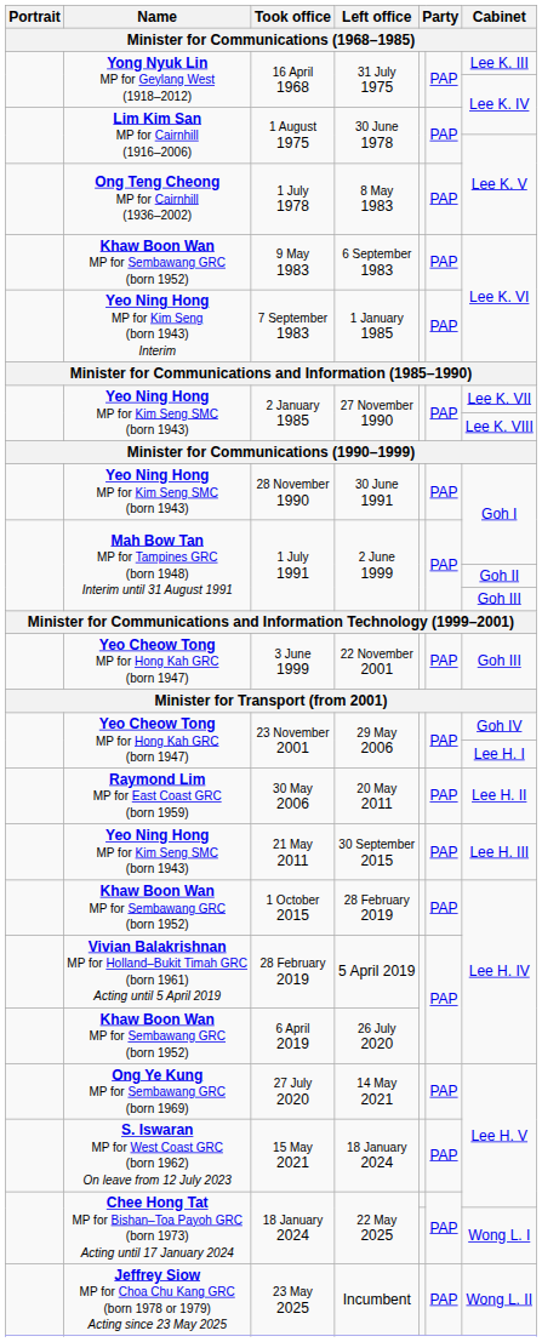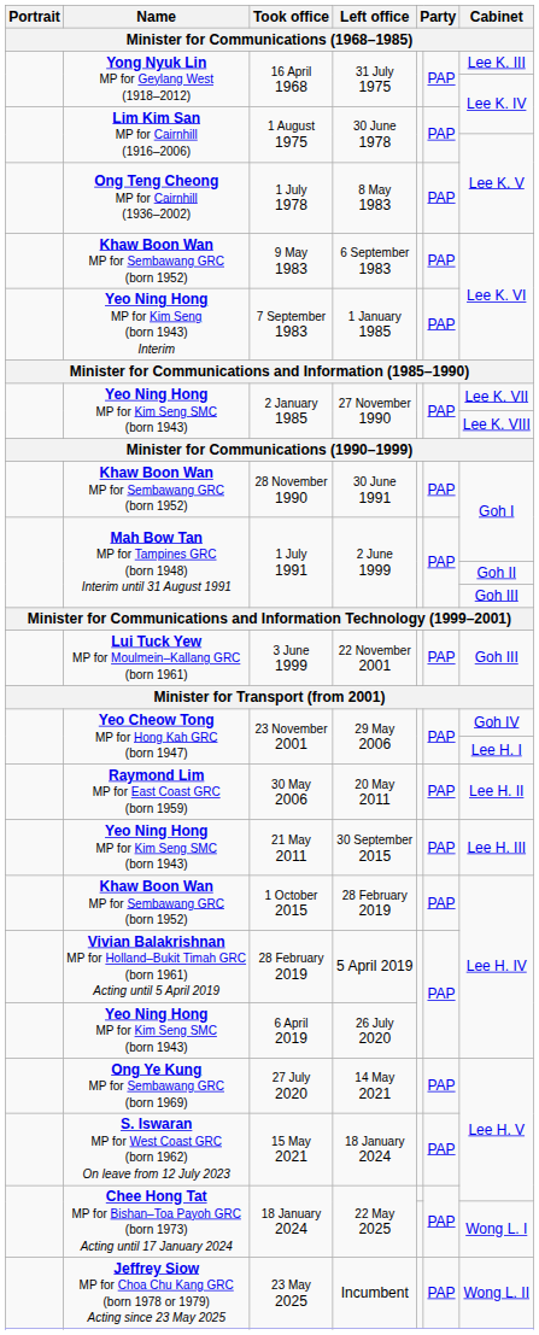28 November 1990 | Name: Yeo Ning Hong MP for Kim Seng SMC (born 1943) -> Khaw Boon Wan MP for Sembawang GRC (born 1952)
3 June 1999 | Name: Yeo Cheow Tong MP for Hong Kah GRC (born 1947) -> Lui Tuck Yew MP for Moulmein–Kallang GRC (born 1961)
6 April 2019 | Name: Khaw Boon Wan MP for Sembawang GRC (born 1952) -> Yeo Ning Hong MP for Kim Seng SMC (born 1943)
